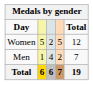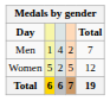rows swapped: Women <-> Men
